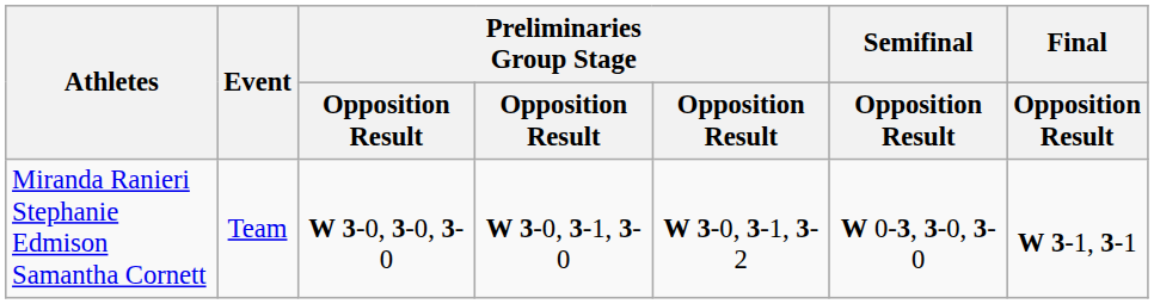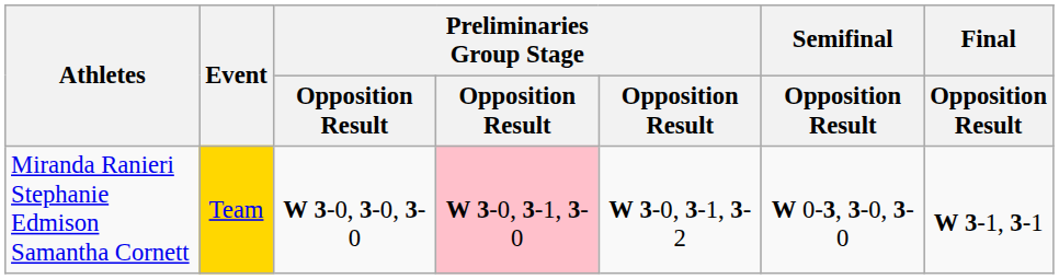Miranda Ranieri Stephanie Edmison Samantha Cornett | Event: no background -> gold background
Miranda Ranieri Stephanie Edmison Samantha Cornett | column 4: no background -> pink background
